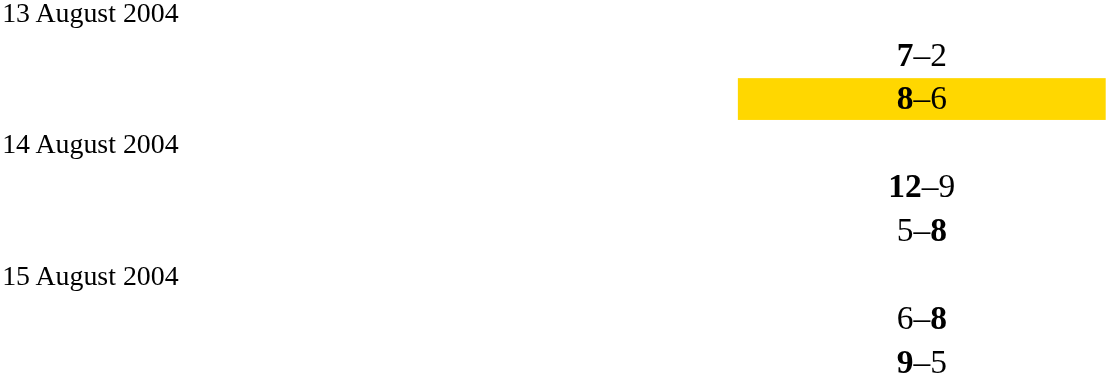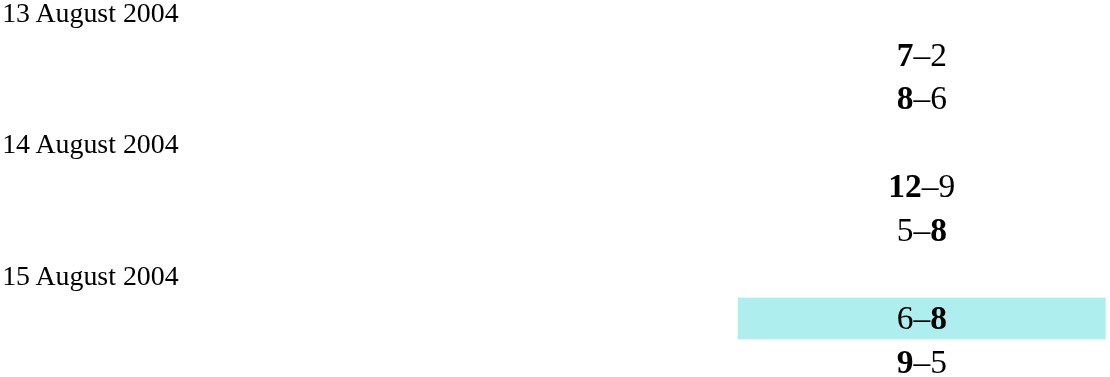8–6 | column 2: gold background -> no background
6–8 | column 2: no background -> paleturquoise background
